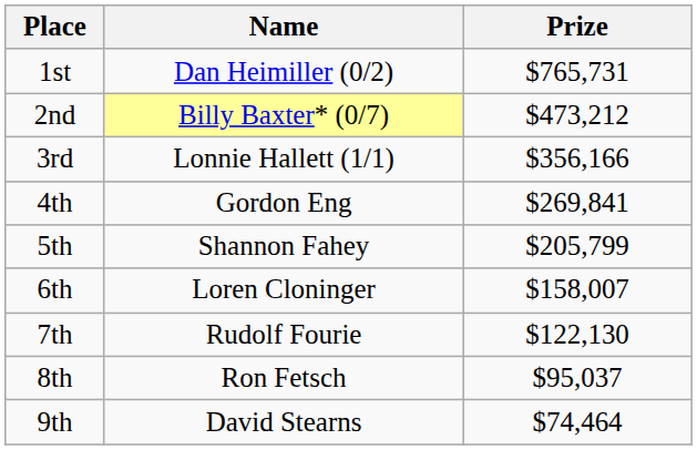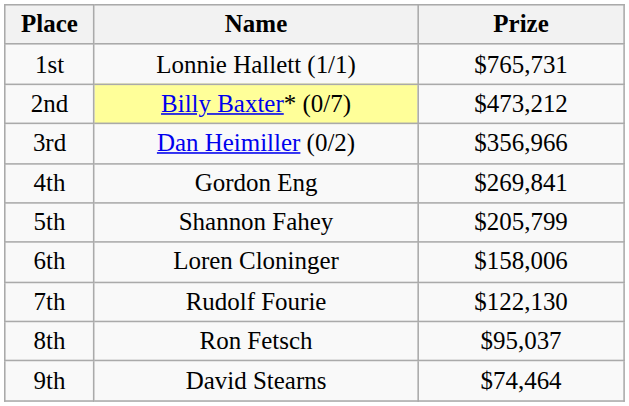1st | Name: Dan Heimiller (0/2) -> Lonnie Hallett (1/1)
3rd | Name: Lonnie Hallett (1/1) -> Dan Heimiller (0/2)
3rd | Prize: $356,166 -> $356,966
6th | Prize: $158,007 -> $158,006
